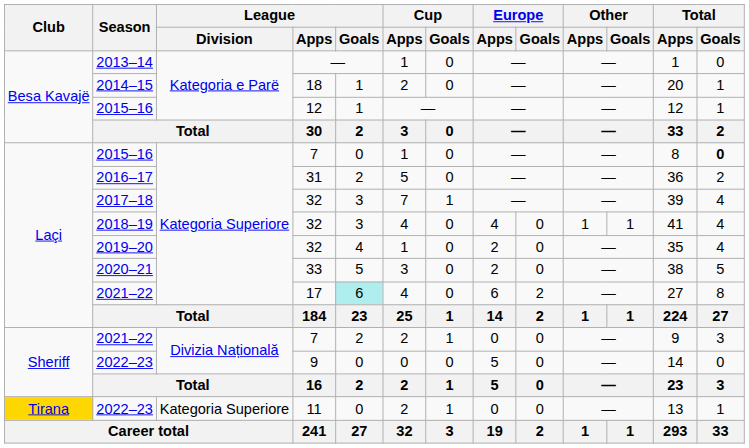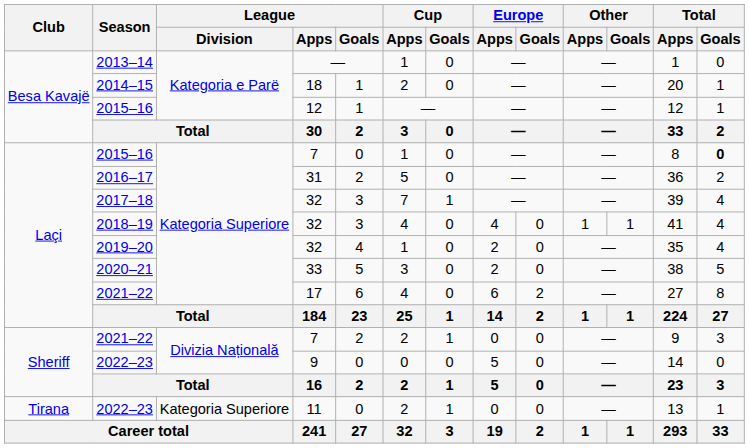2021–22 / 17 | League / Goals: paleturquoise background -> no background
2022–23 / 11 | Club: gold background -> no background
